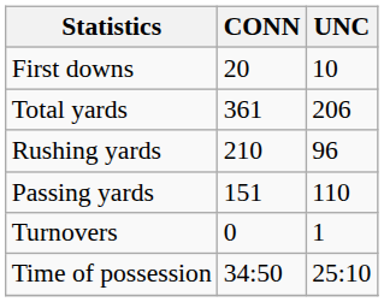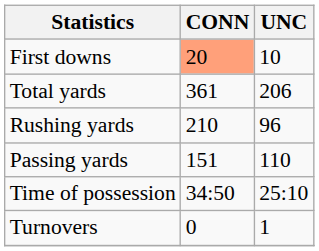First downs | CONN: no background -> lightsalmon background
rows swapped: Turnovers <-> Time of possession
